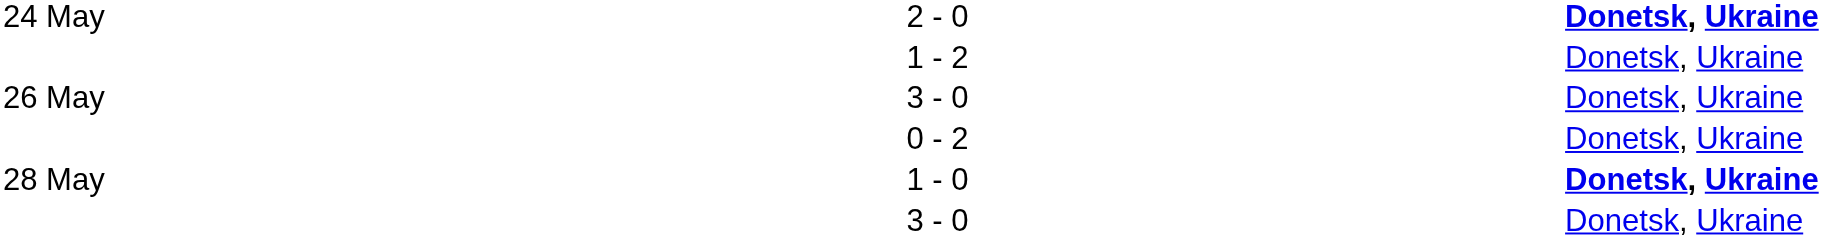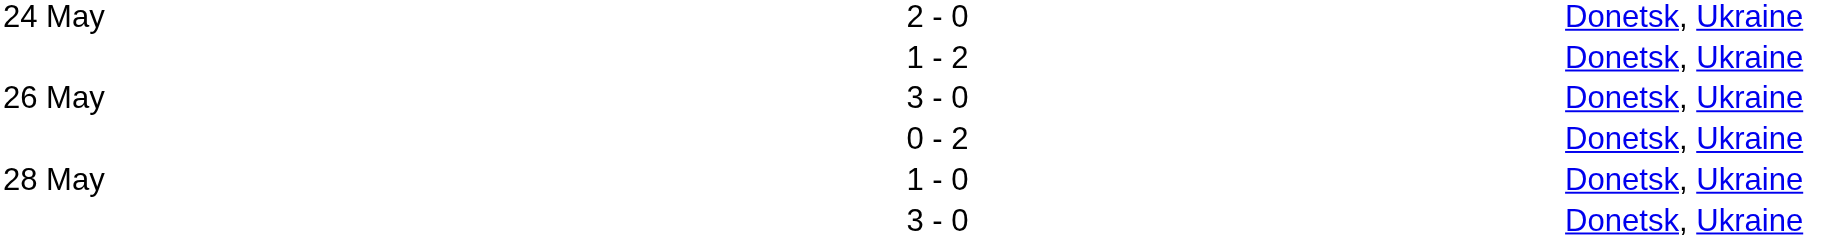2 - 0 | column 3: bold -> normal
1 - 0 | column 3: bold -> normal
